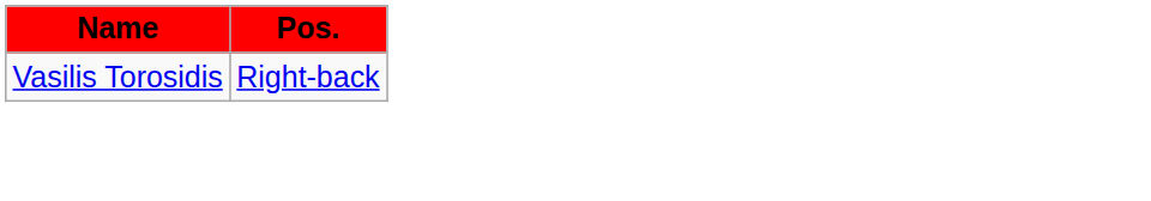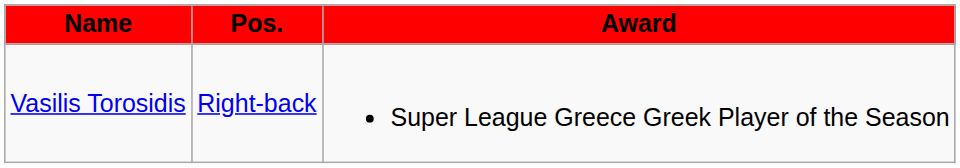+ column: Award | Super League Greece Greek Player of the Season
